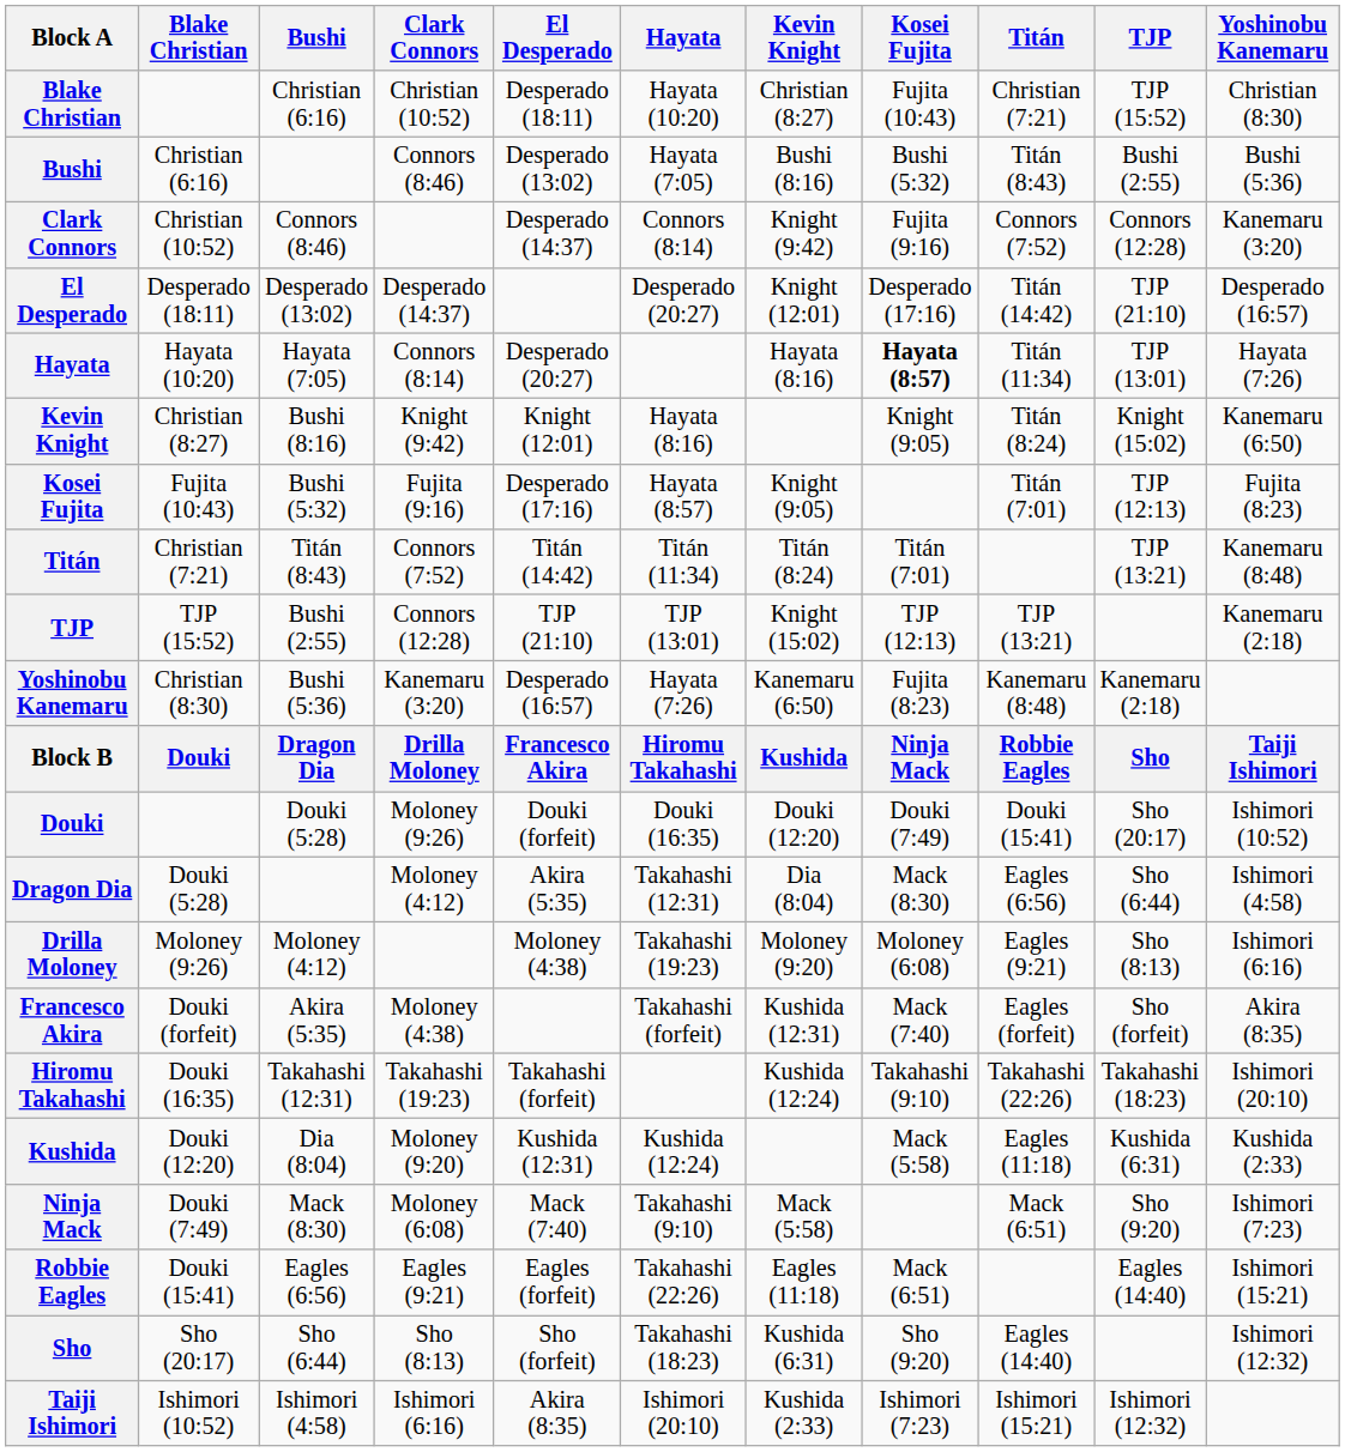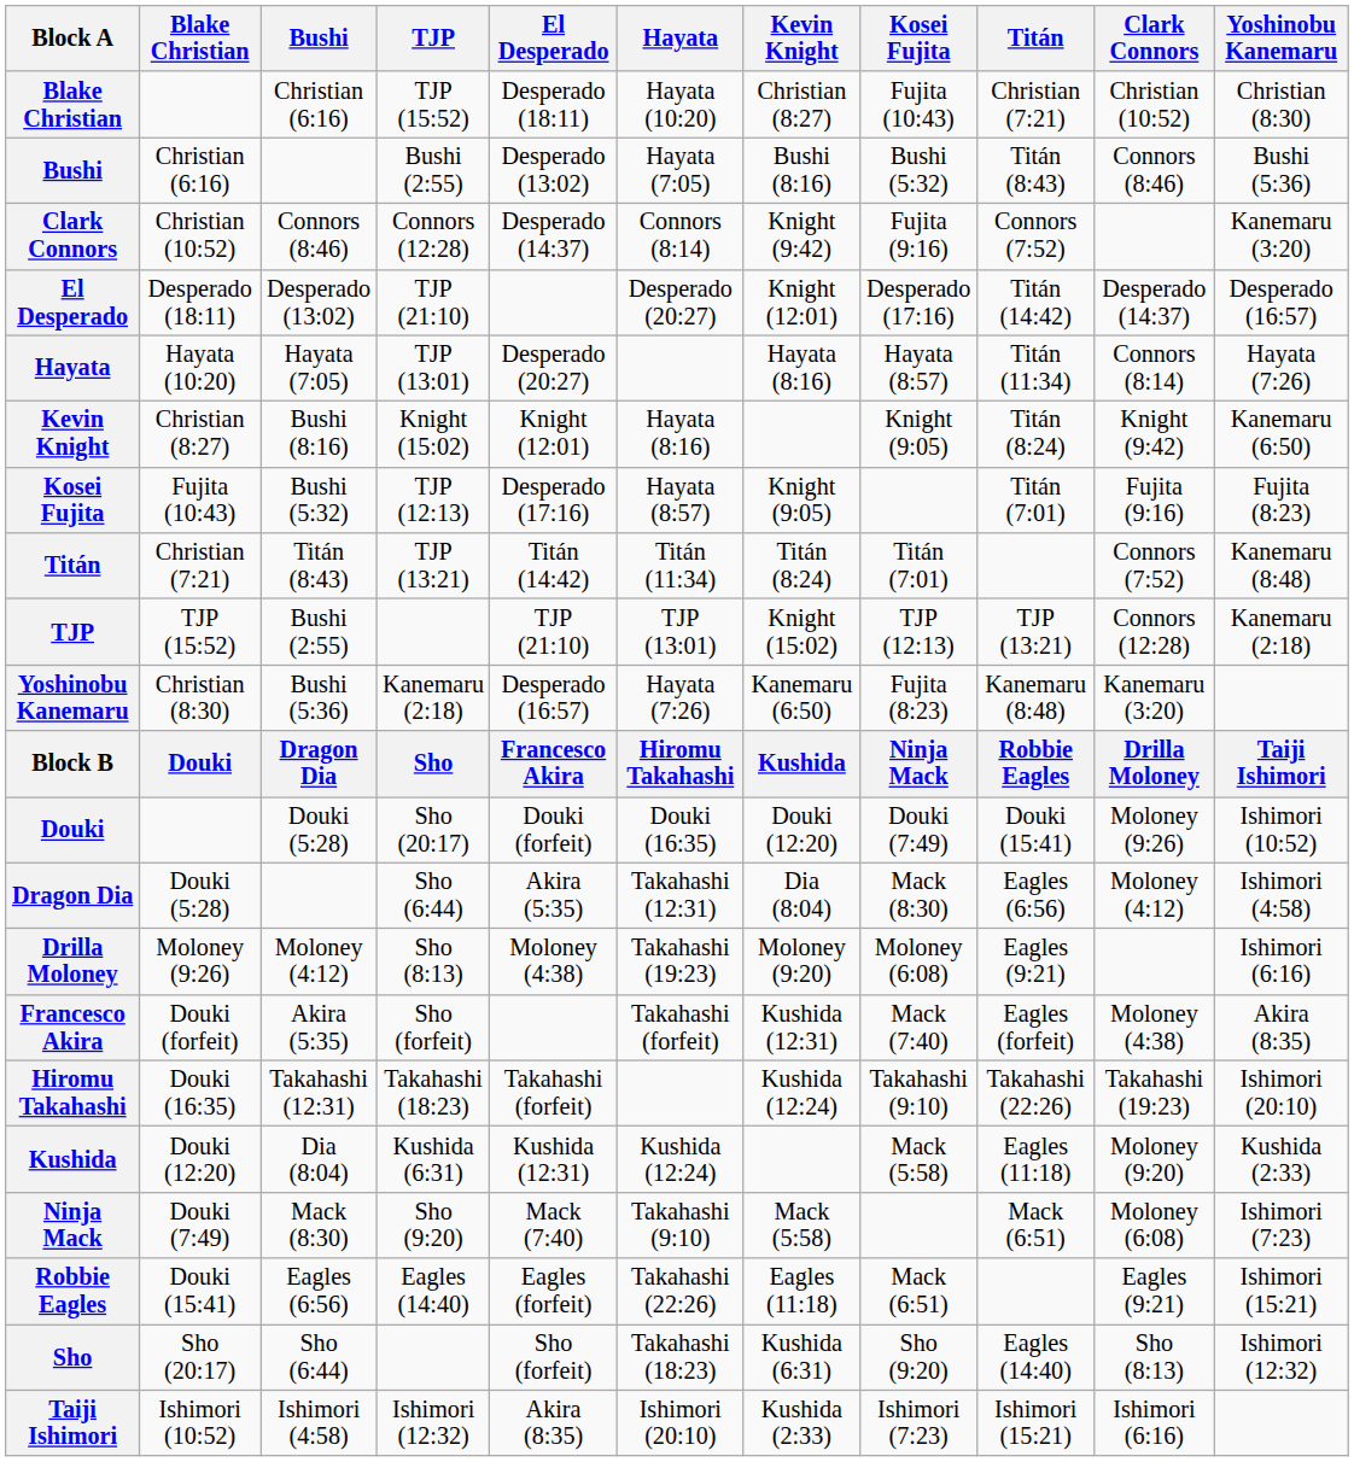columns swapped: Clark Connors <-> TJP
row 6 | Kosei Fujita: bold -> normal
